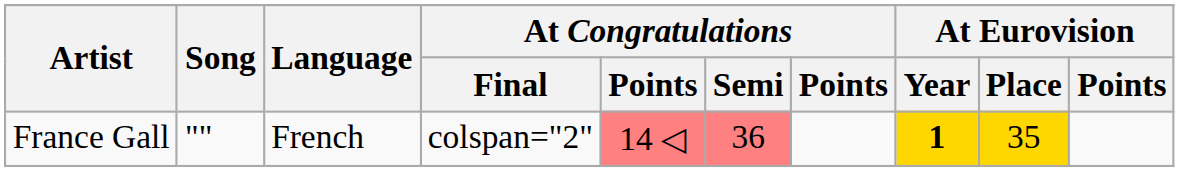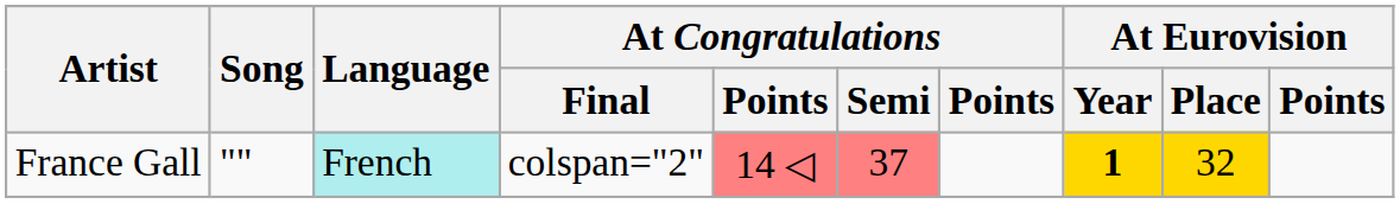France Gall | Language: no background -> paleturquoise background
France Gall | At Congratulations / Semi: 36 -> 37
France Gall | At Eurovision / Place: 35 -> 32
